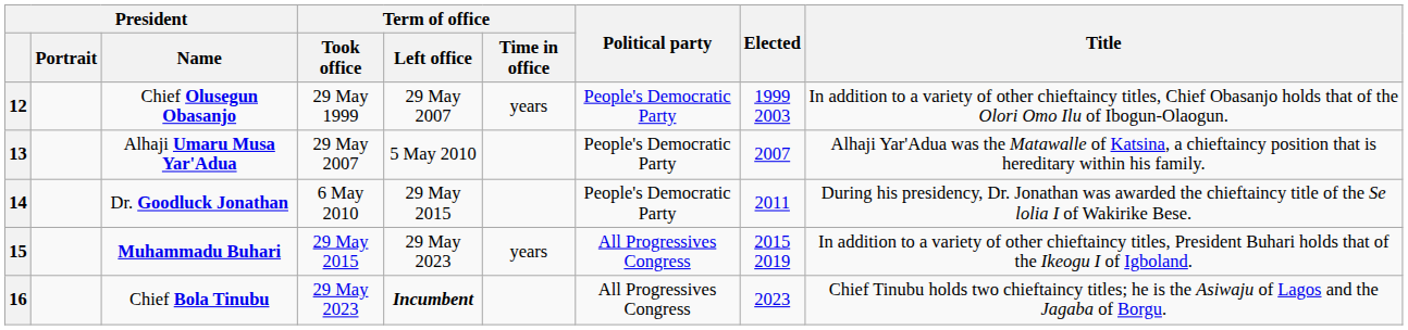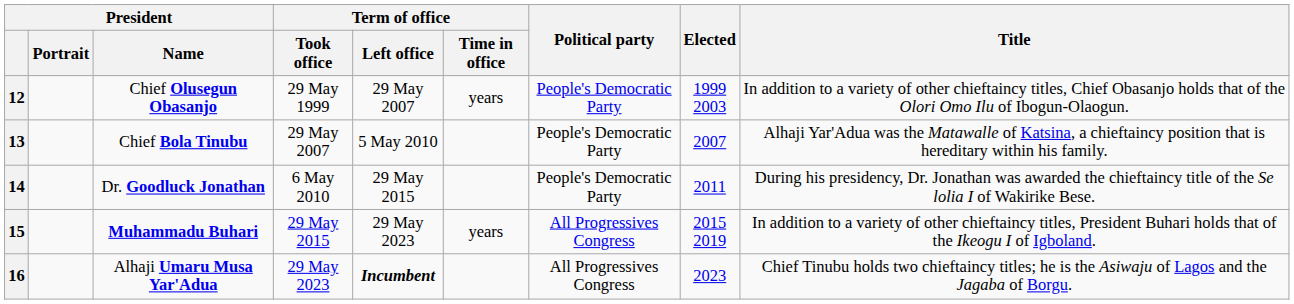13 | President / Name: Alhaji Umaru Musa Yar'Adua -> Chief Bola Tinubu
16 | President / Name: Chief Bola Tinubu -> Alhaji Umaru Musa Yar'Adua
